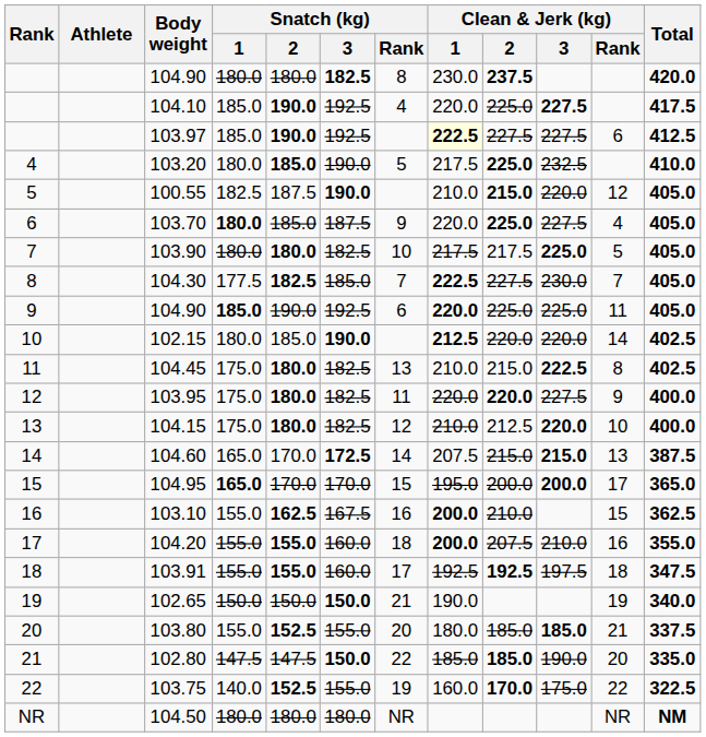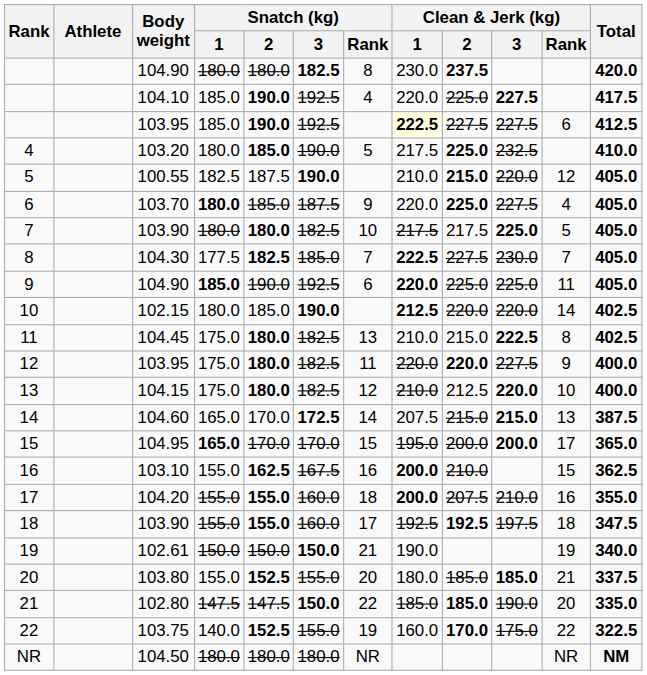row 5 | Body weight: 103.97 -> 103.95
row 20 | Body weight: 103.91 -> 103.90
row 21 | Body weight: 102.65 -> 102.61
